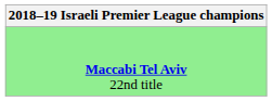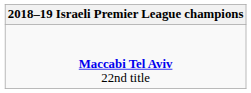row 2 | column 1: lightgreen background -> no background
